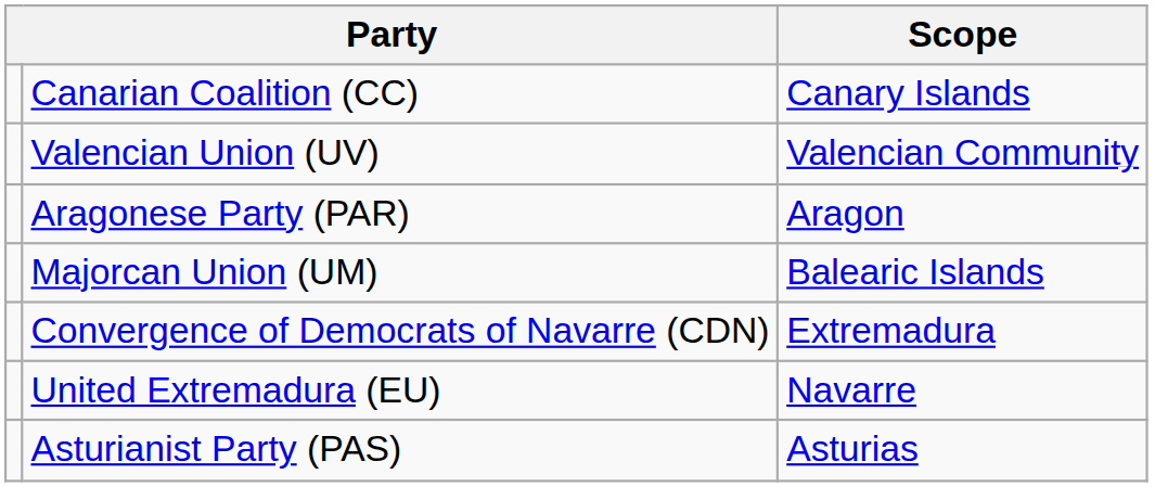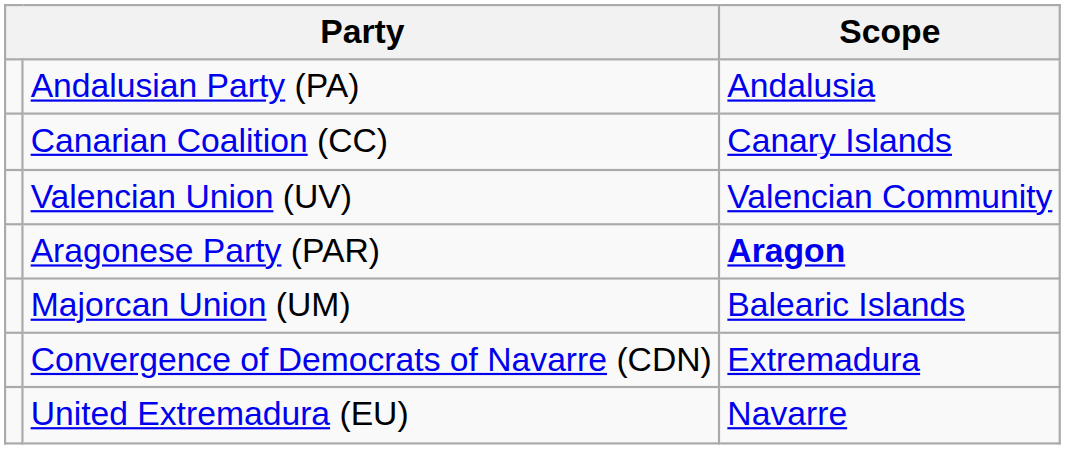+ row: Andalusian Party (PA) | Andalusia
Aragonese Party (PAR) | Scope: normal -> bold
- row: Asturianist Party (PAS) | Asturias
